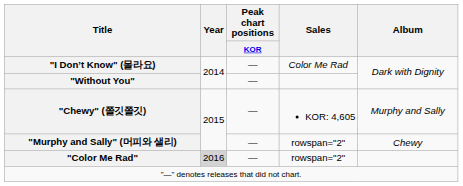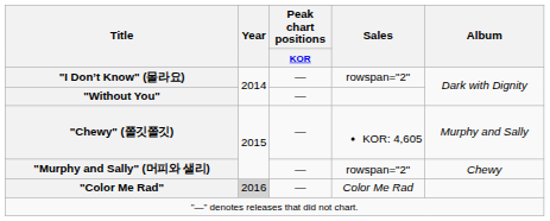"I Don’t Know" (몰라요) | Sales: Color Me Rad -> rowspan="2"
"Color Me Rad" | Sales: rowspan="2" -> Color Me Rad
